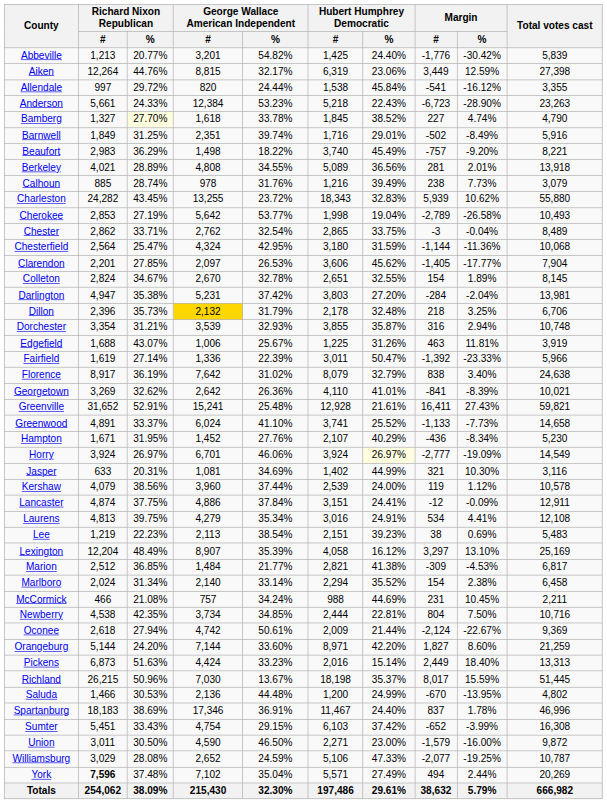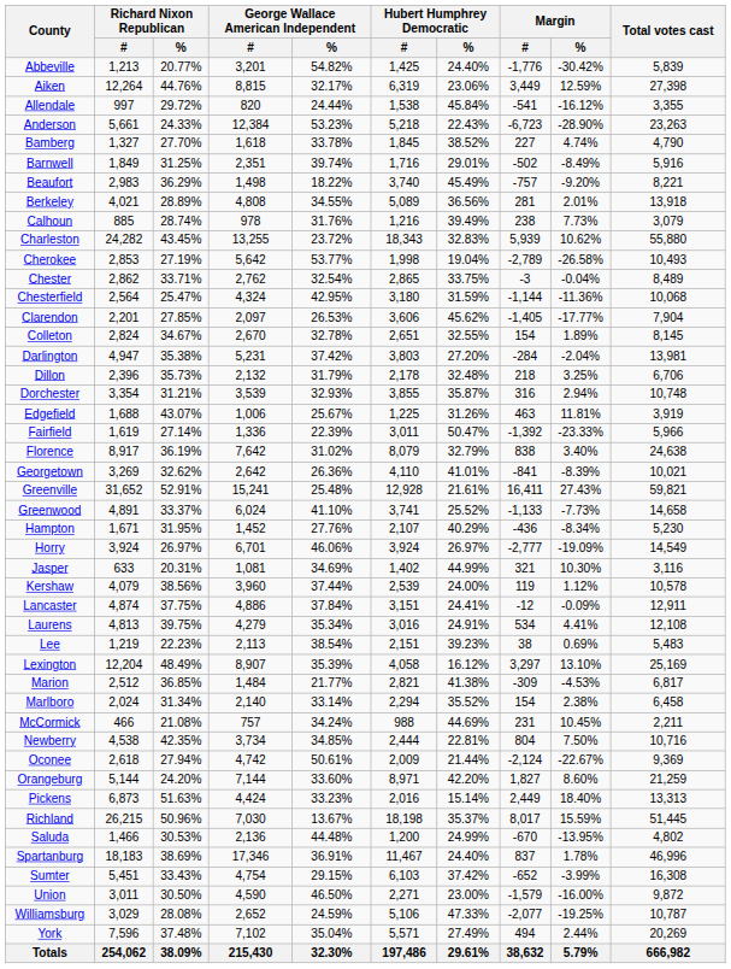Bamberg | Richard Nixon Republican / %: lightyellow background -> no background
Dillon | George Wallace American Independent / #: gold background -> no background
Horry | Hubert Humphrey Democratic / %: lightyellow background -> no background
York | Richard Nixon Republican / #: bold -> normal
